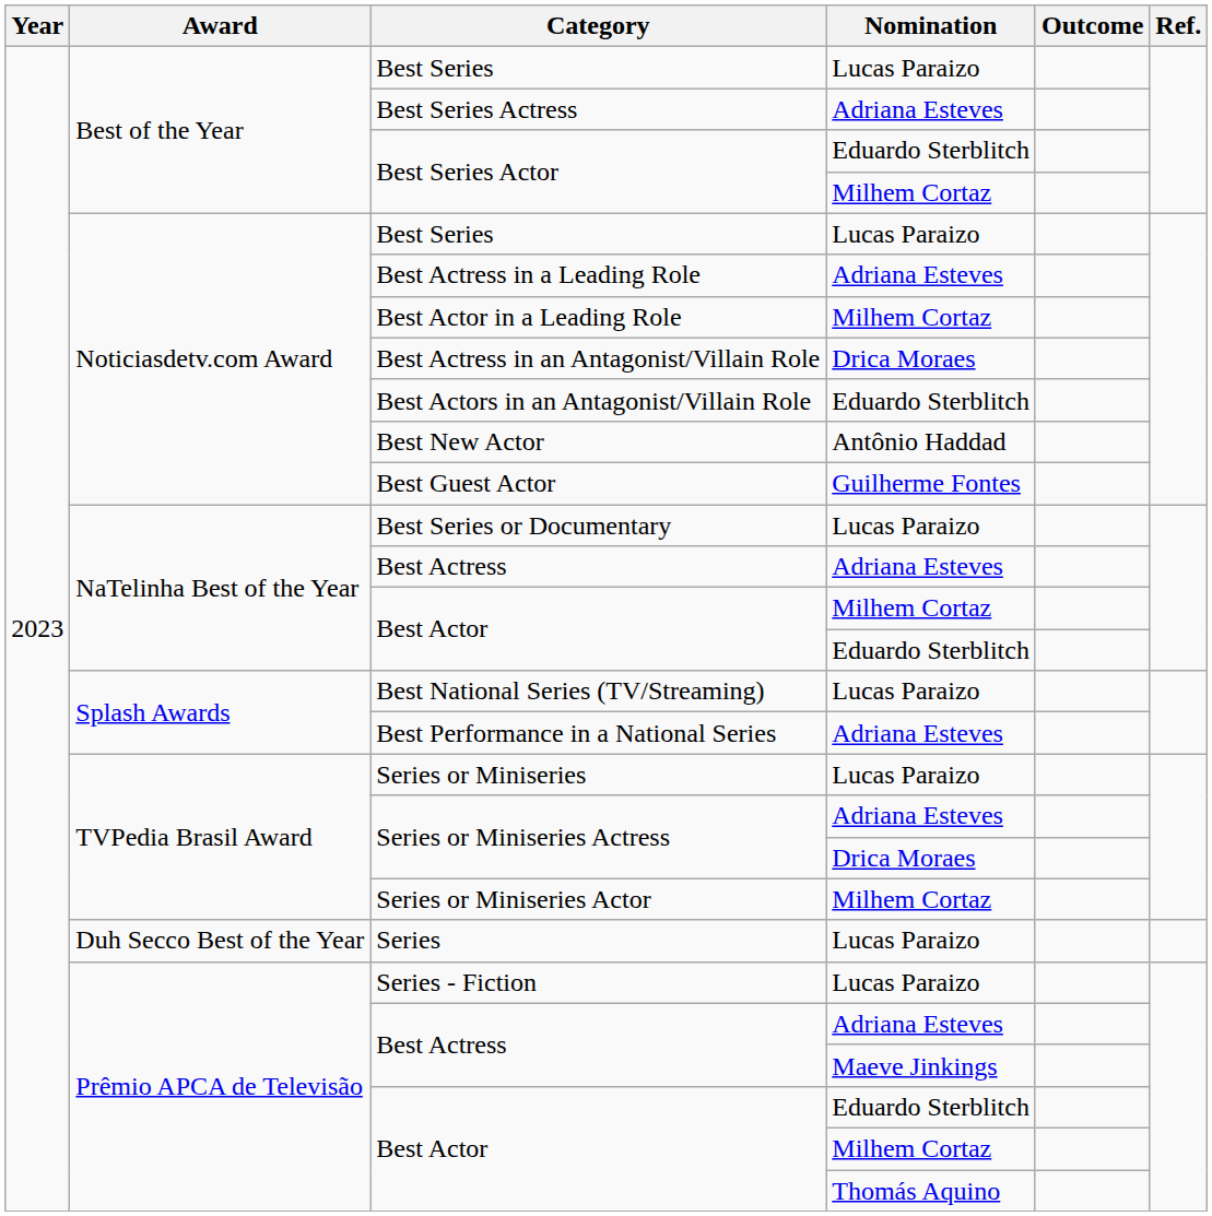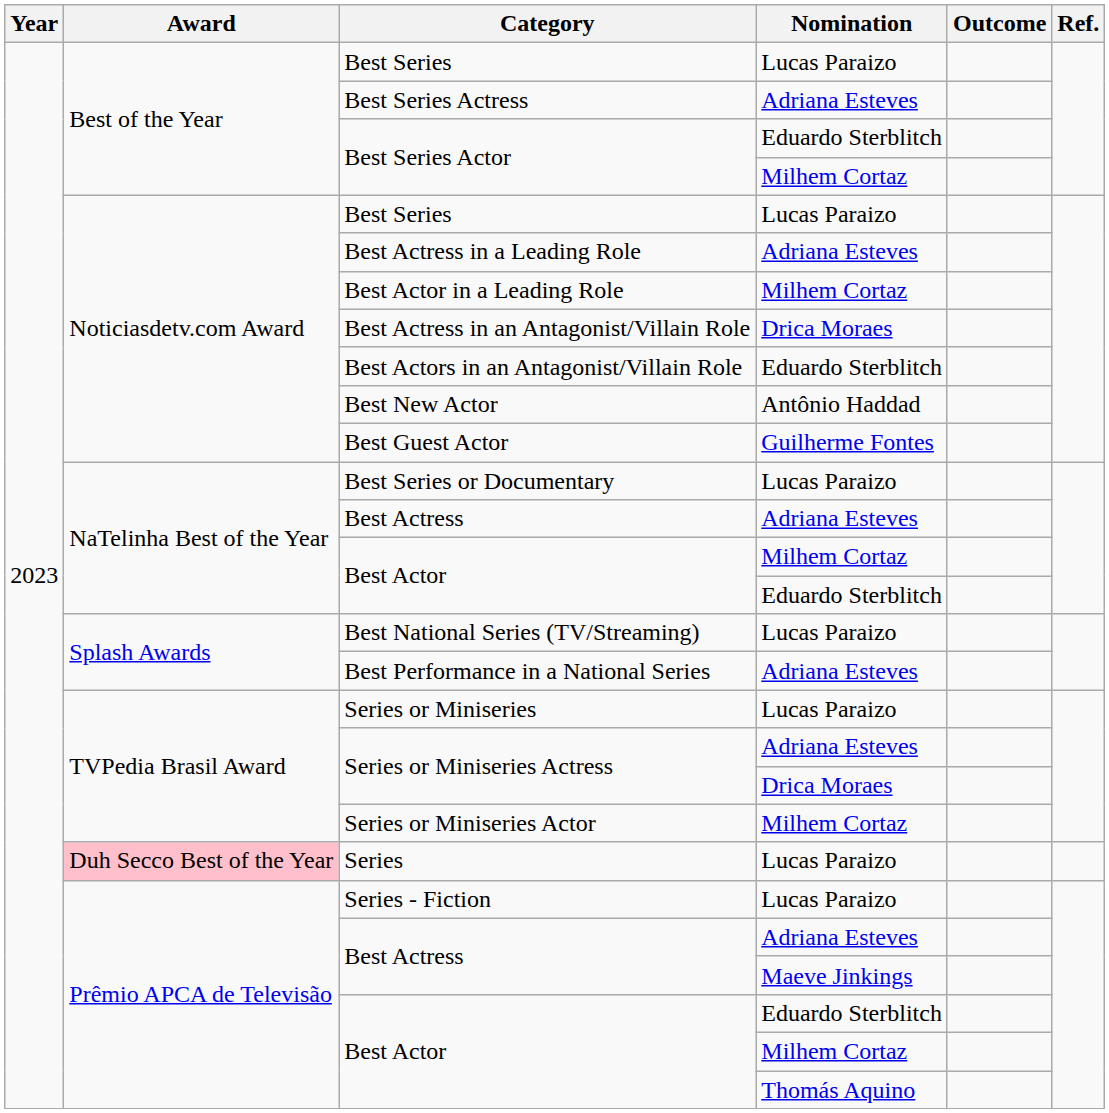Series | Award: no background -> pink background
